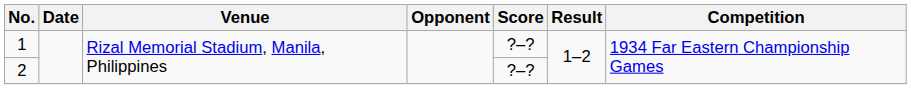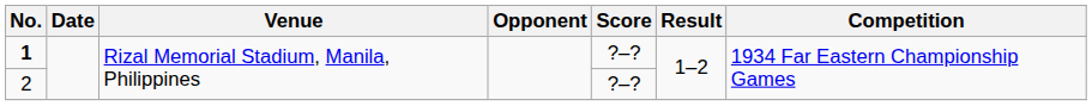1 | No.: normal -> bold
